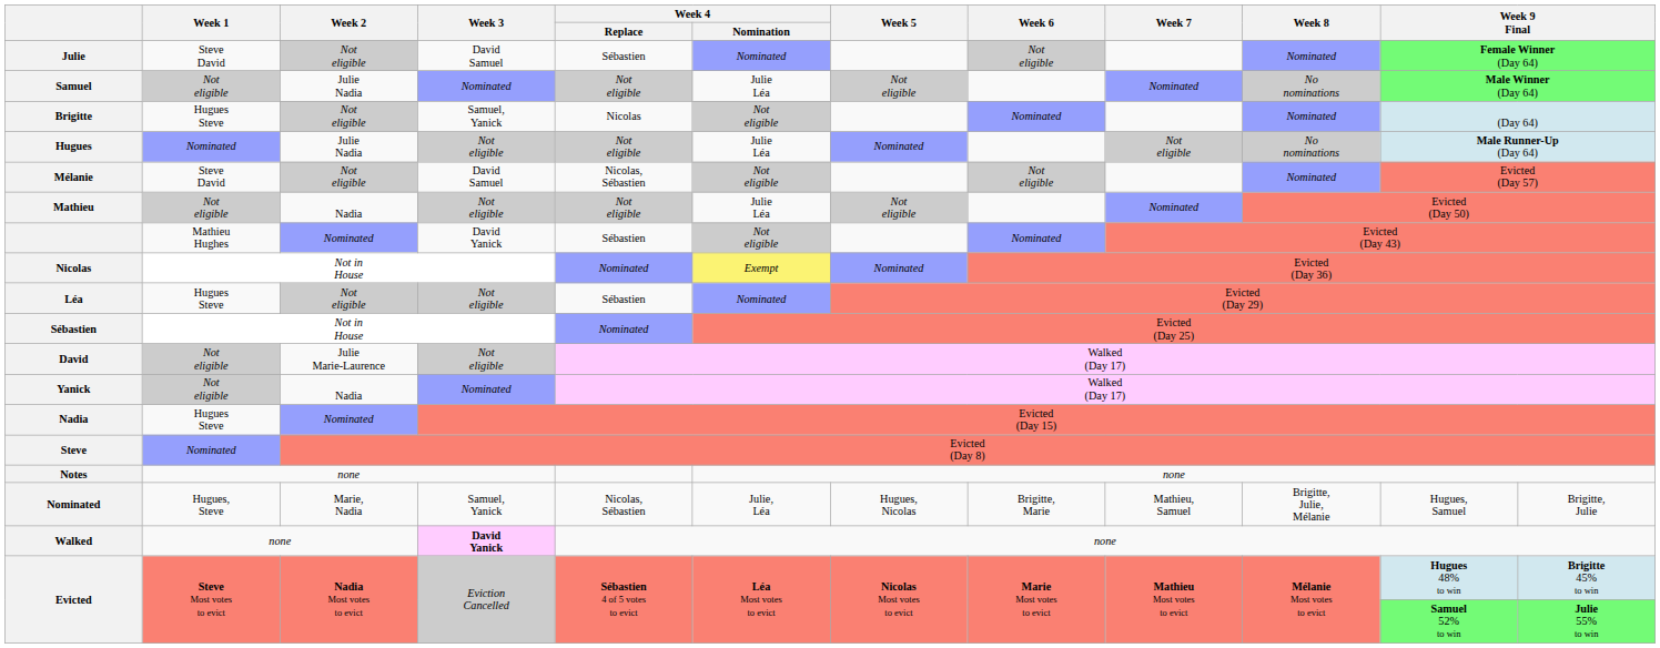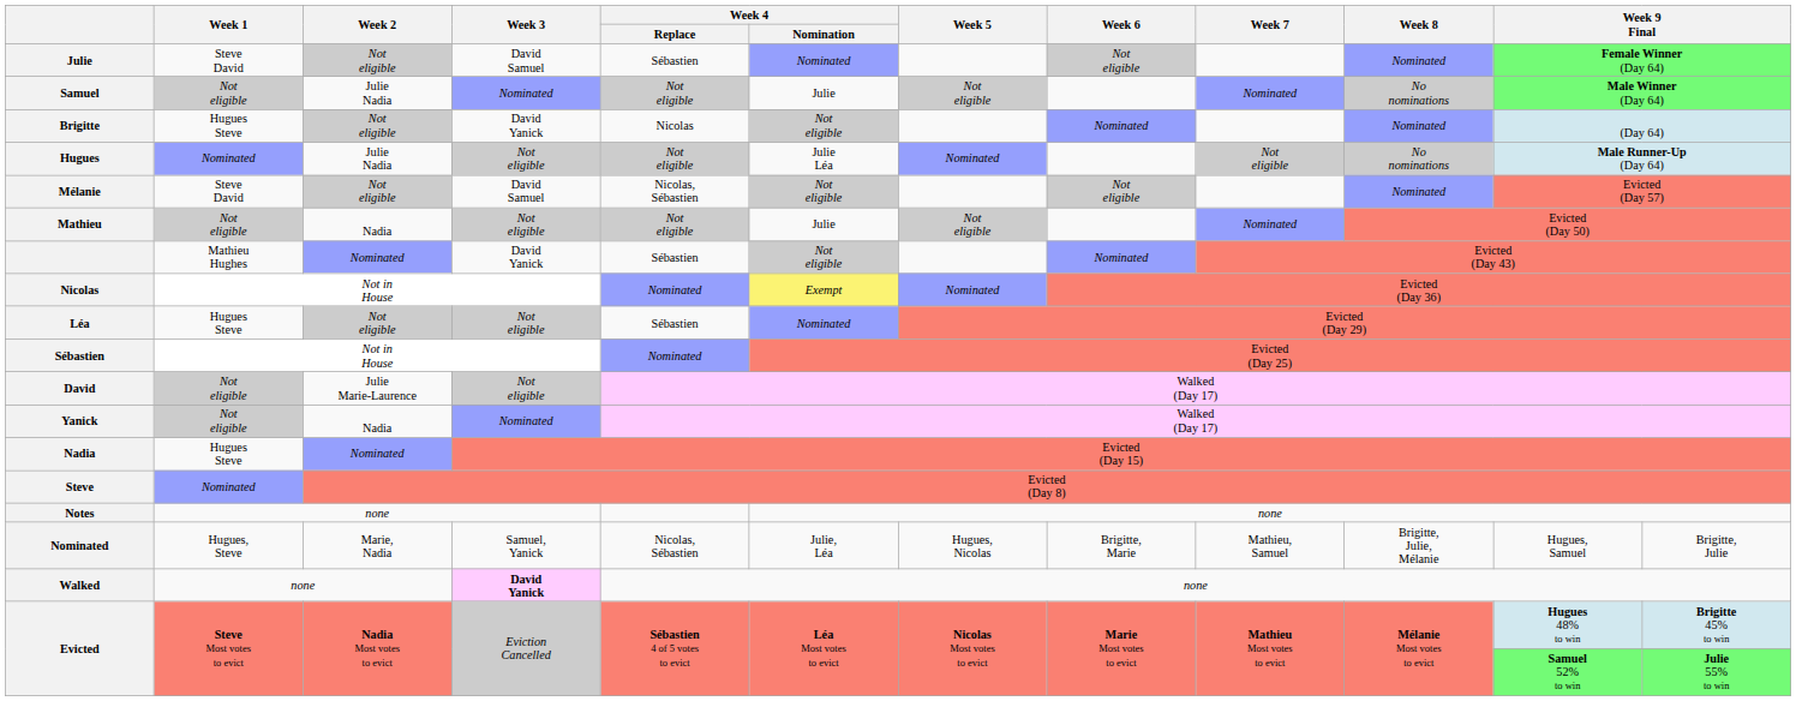Samuel | Week 4 / Nomination: Julie Léa -> Julie
Brigitte | Week 3: Samuel, Yanick -> David Yanick
Mathieu | Week 4 / Nomination: Julie Léa -> Julie
